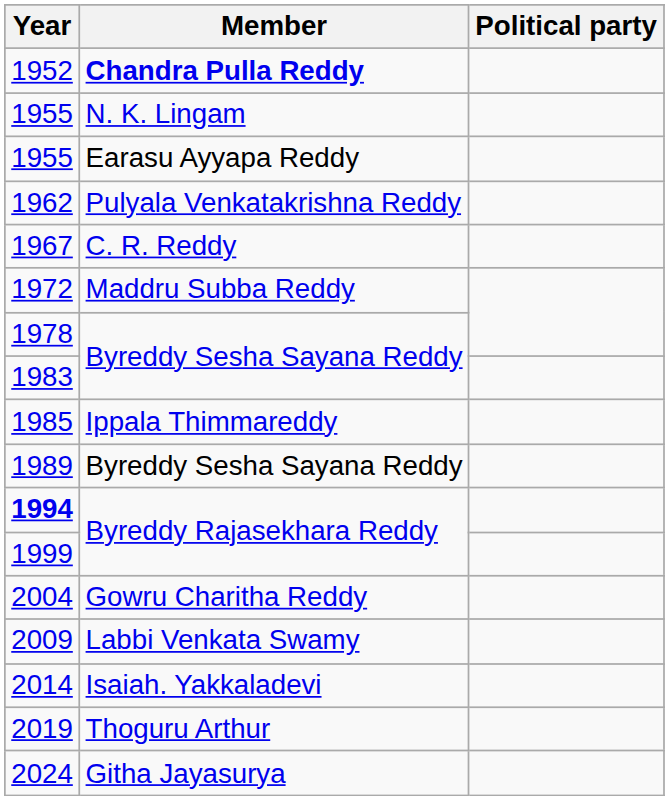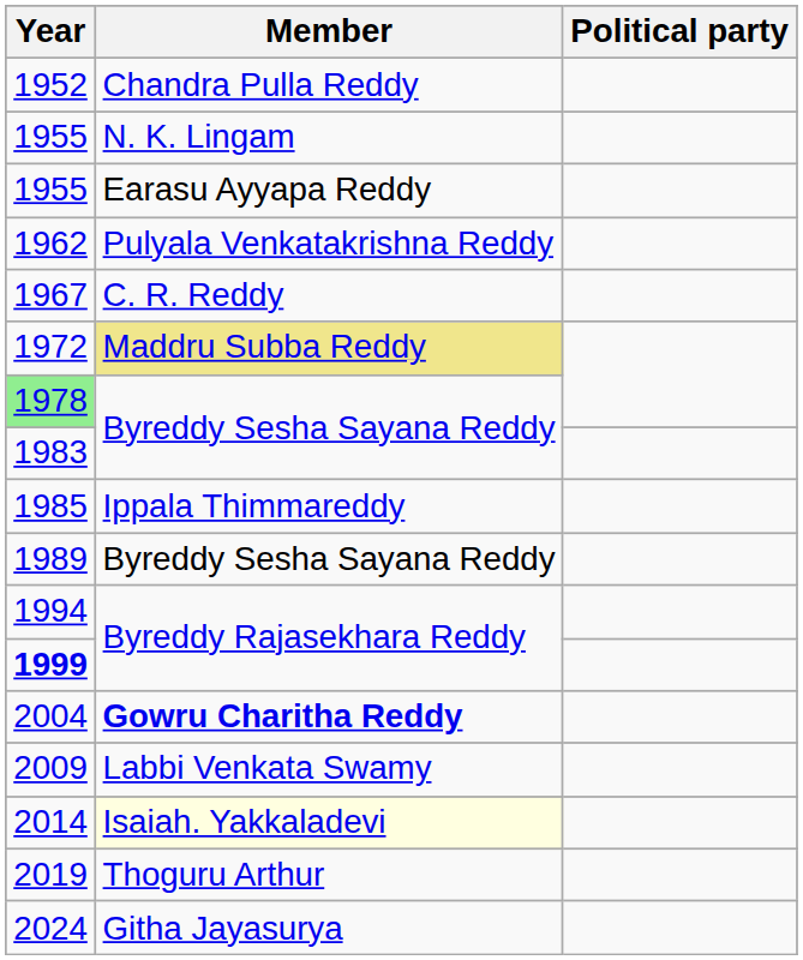1952 | Member: bold -> normal
1972 | Member: no background -> khaki background
1978 | Year: no background -> lightgreen background
1994 | Year: bold -> normal
1999 | Year: normal -> bold
2004 | Member: normal -> bold
2014 | Member: no background -> lightyellow background
